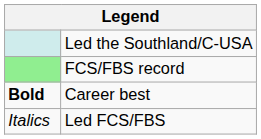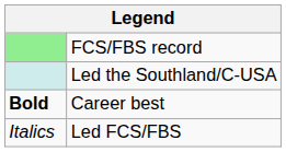rows swapped: FCS/FBS record <-> Led the Southland/C-USA
